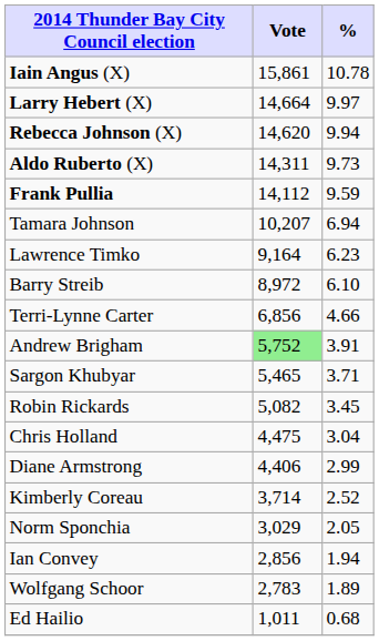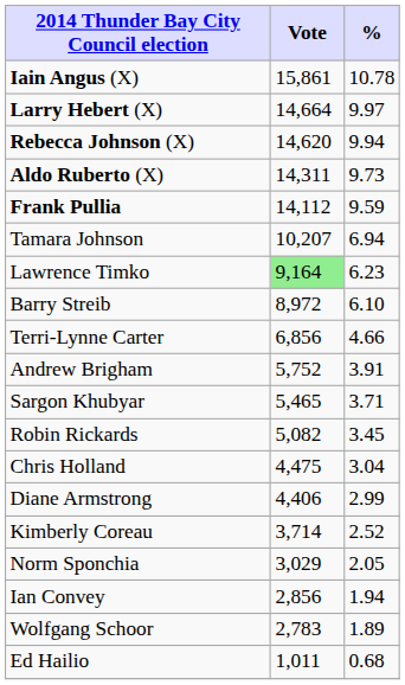Lawrence Timko | Vote: no background -> lightgreen background
Andrew Brigham | Vote: lightgreen background -> no background
